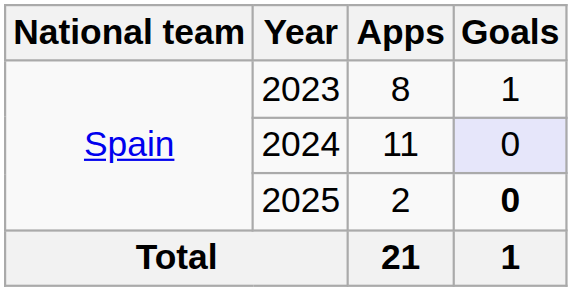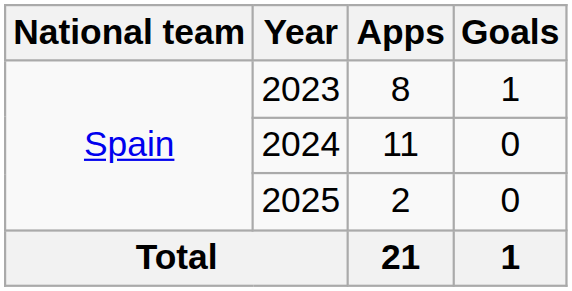2024 | Goals: lavender background -> no background
2025 | Goals: bold -> normal
